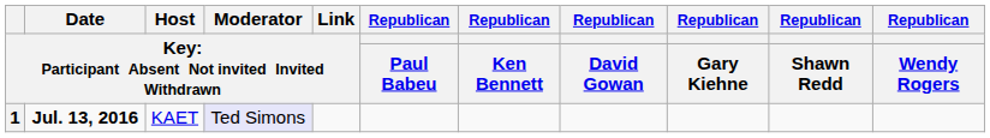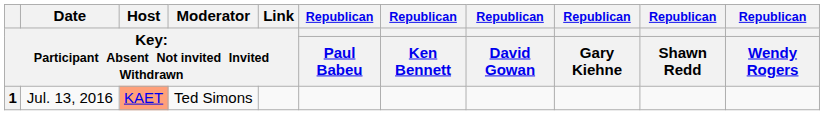1 | column 2: bold -> normal
1 | column 3: no background -> lightsalmon background
1 | column 4: lavender background -> no background
